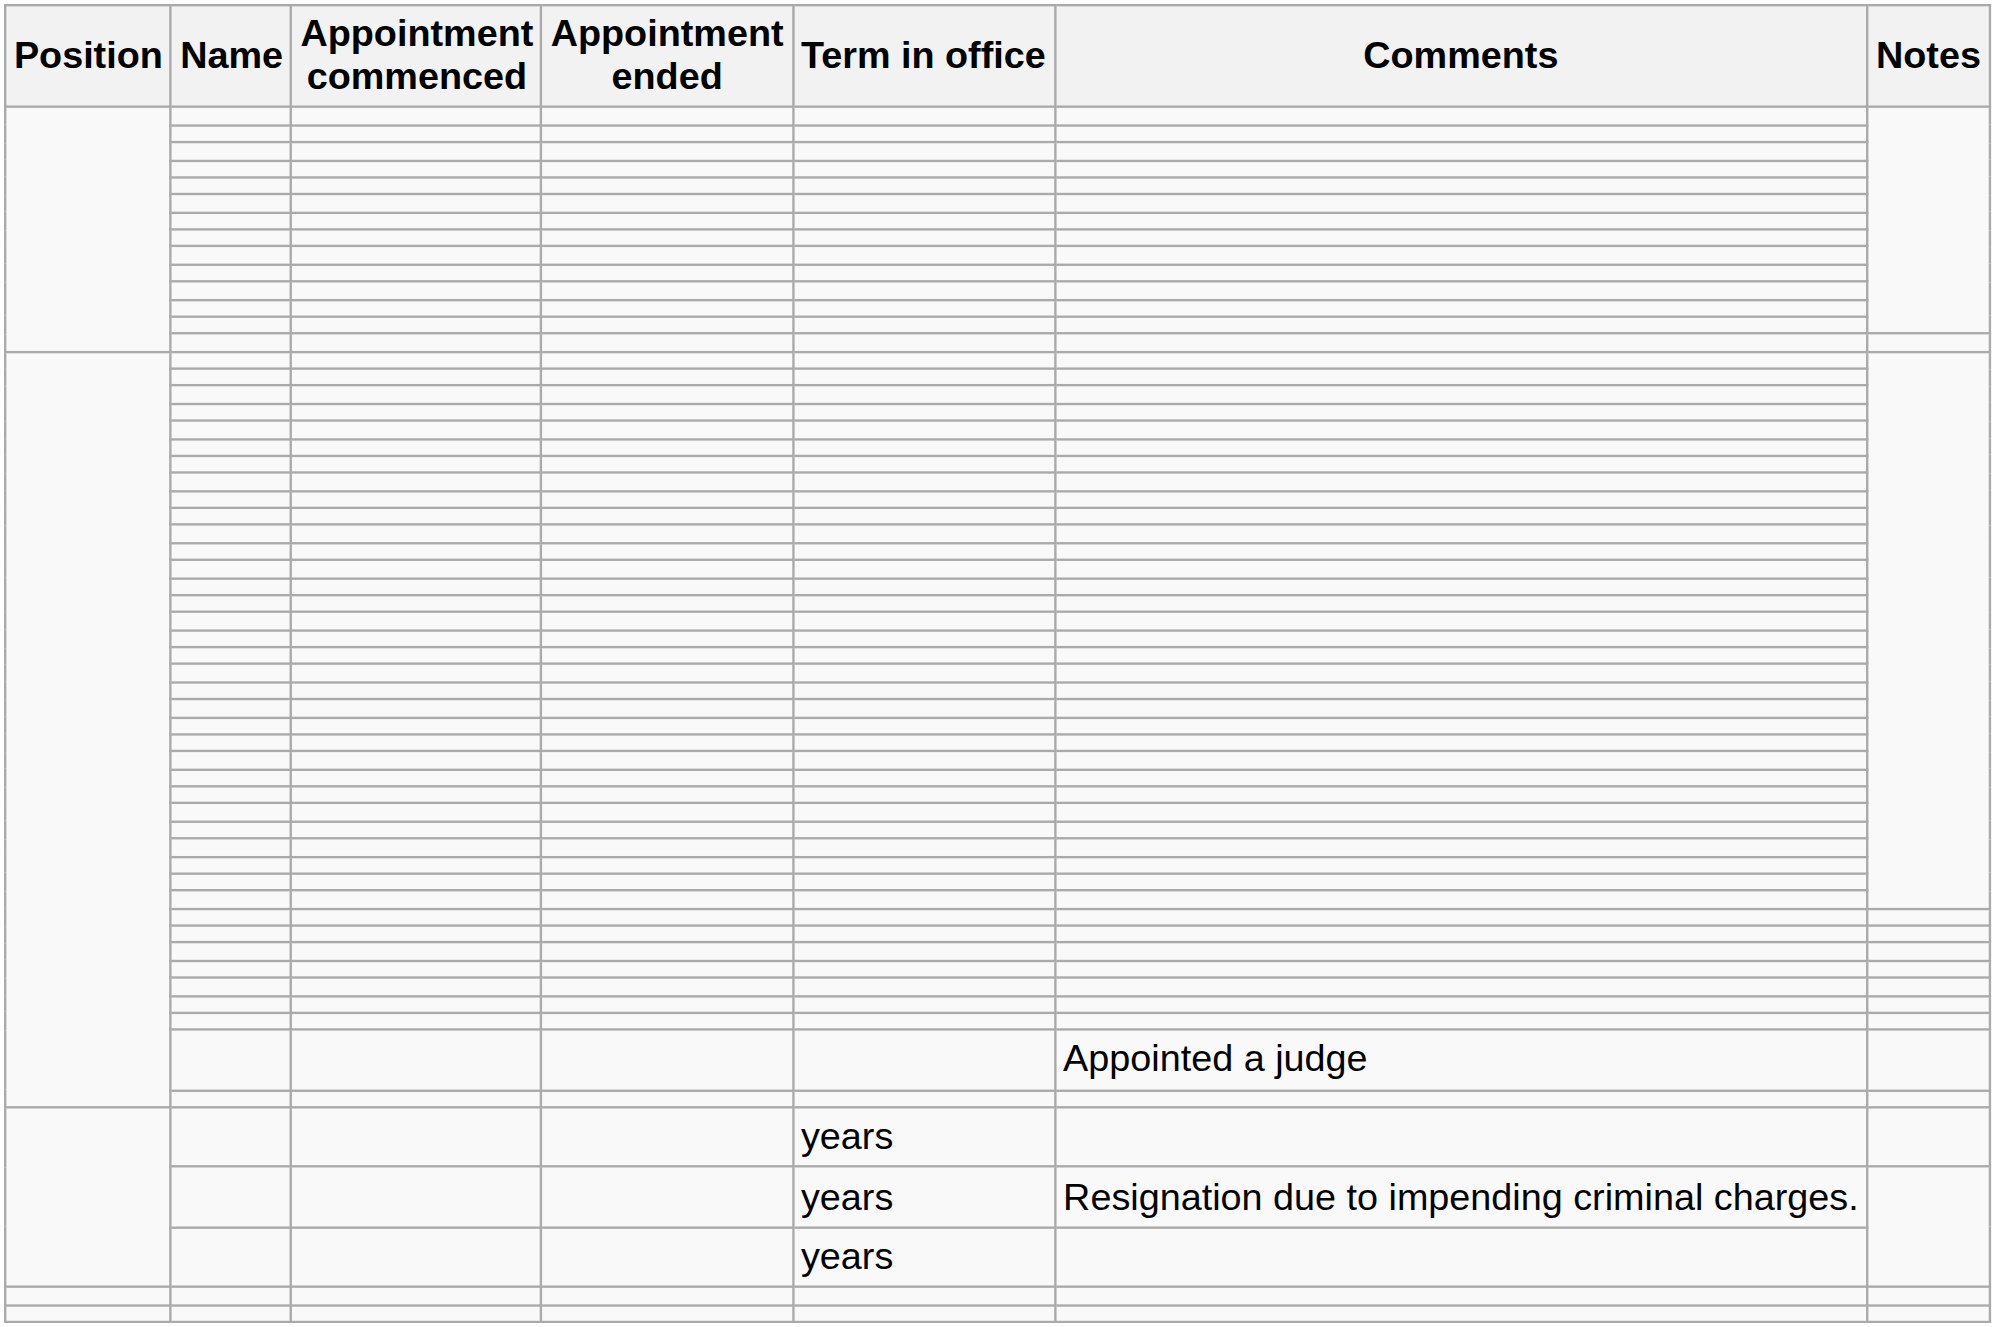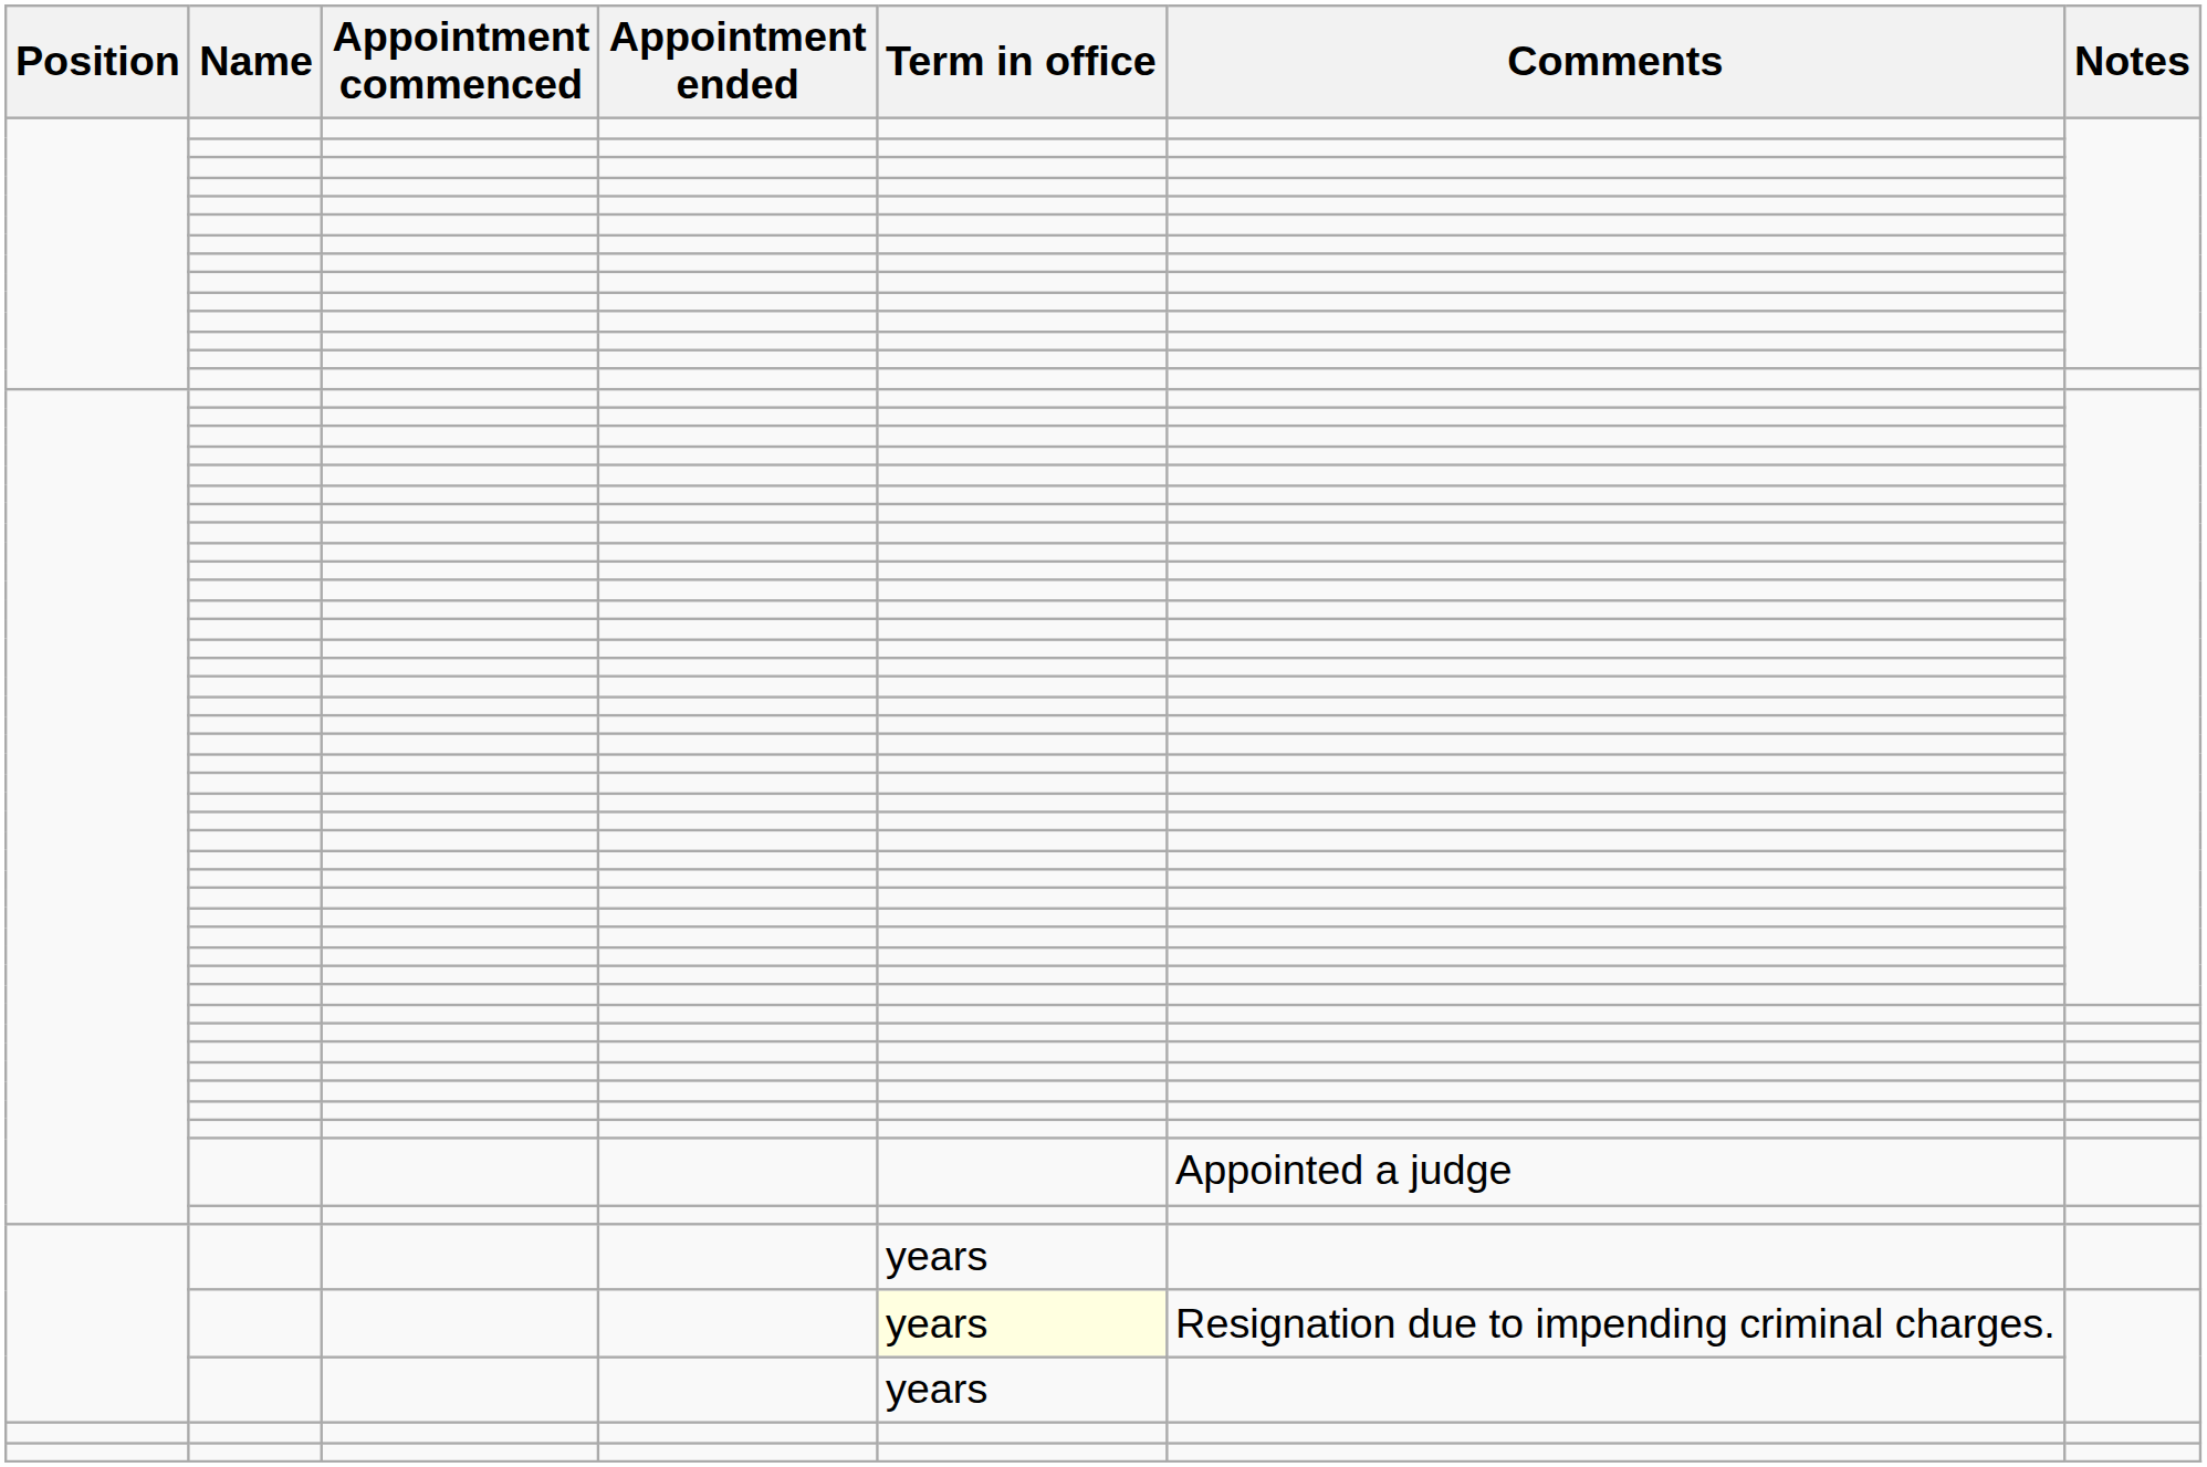row 58 | Term in office: no background -> lightyellow background
